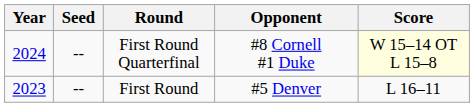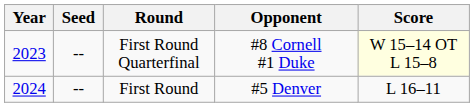First Round Quarterfinal | Year: 2024 -> 2023
First Round | Year: 2023 -> 2024
